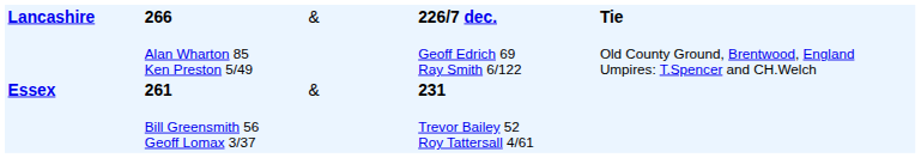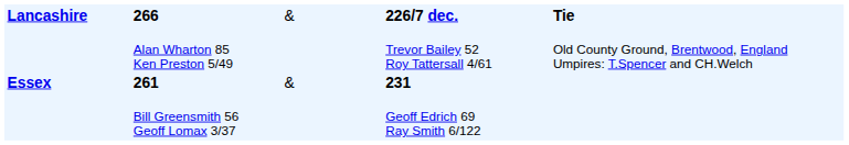Alan Wharton 85 Ken Preston 5/49 | column 4: Geoff Edrich 69 Ray Smith 6/122 -> Trevor Bailey 52 Roy Tattersall 4/61
Bill Greensmith 56 Geoff Lomax 3/37 | column 4: Trevor Bailey 52 Roy Tattersall 4/61 -> Geoff Edrich 69 Ray Smith 6/122
